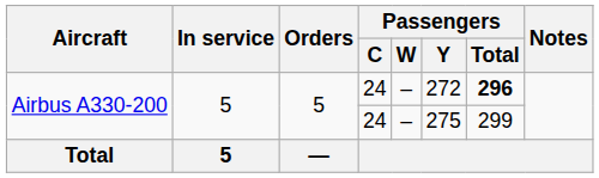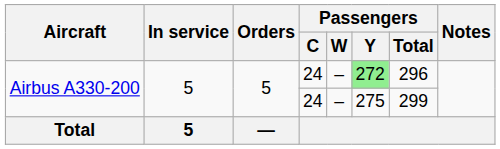row 3 | Passengers / Y: no background -> lightgreen background
row 3 | Passengers / Total: bold -> normal
